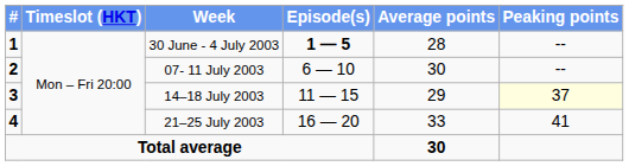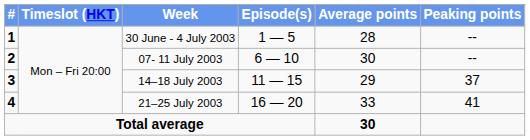30 June - 4 July 2003 | Episode(s): bold -> normal
14–18 July 2003 | Peaking points: lightyellow background -> no background
